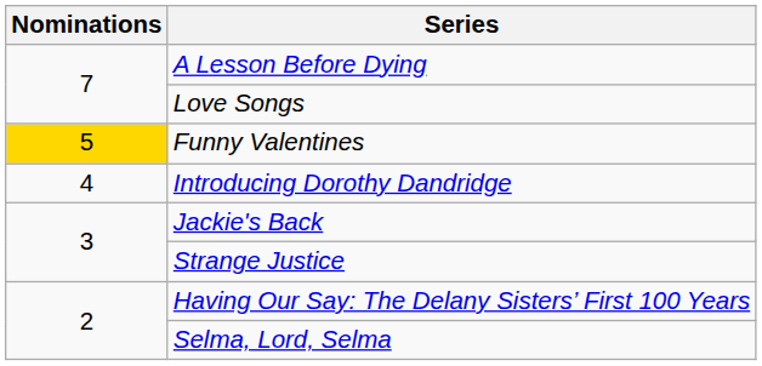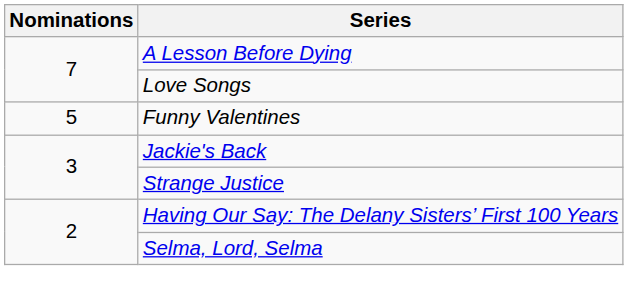Funny Valentines | Nominations: gold background -> no background
- row: 4 | Introducing Dorothy Dandridge
